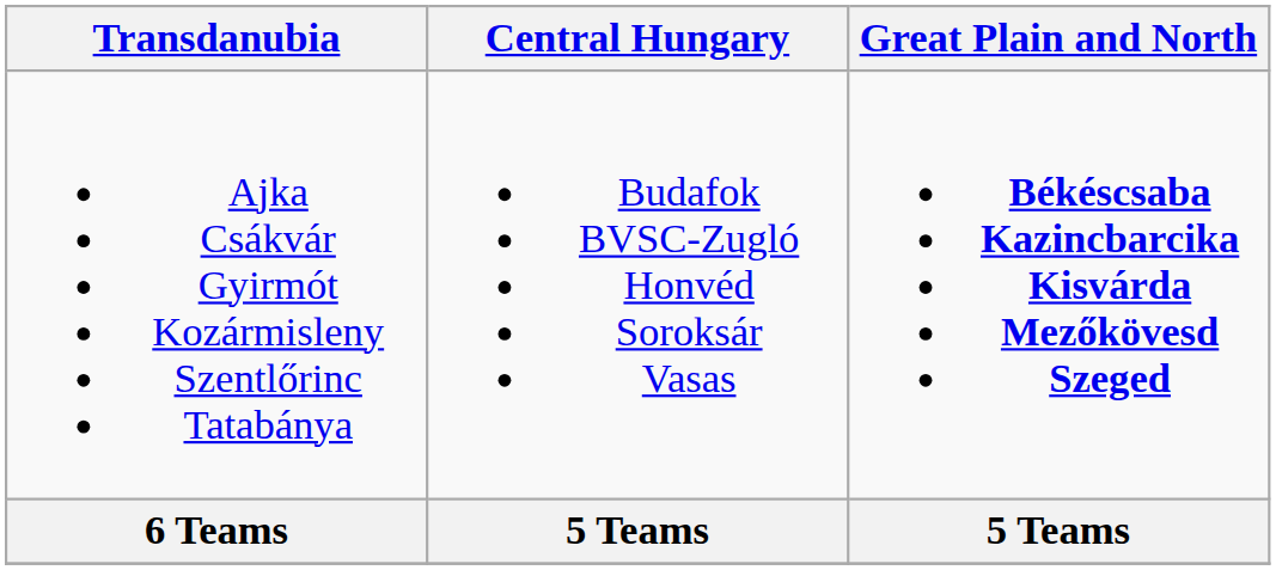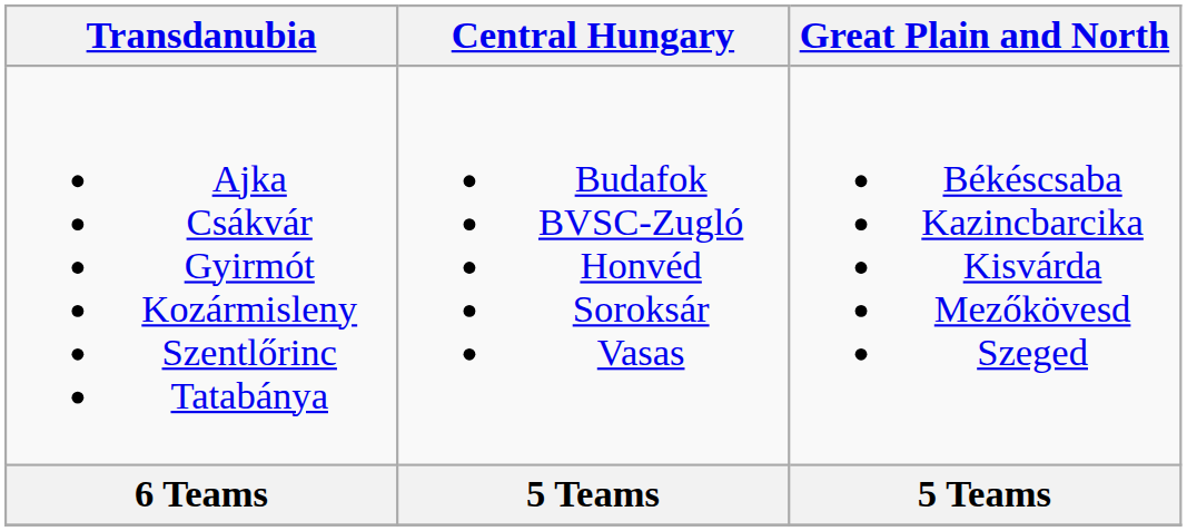Ajka Csákvár Gyirmót Kozármisleny Szentlőrinc Tatabánya | Great Plain and North: bold -> normal
